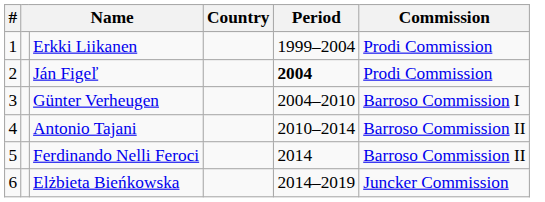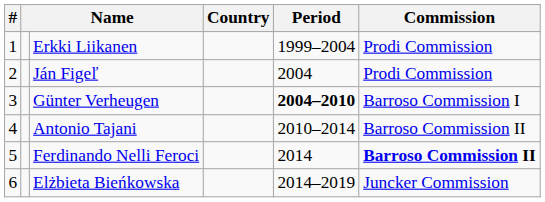Ján Figeľ | Period: bold -> normal
Günter Verheugen | Period: normal -> bold
Ferdinando Nelli Feroci | Commission: normal -> bold
